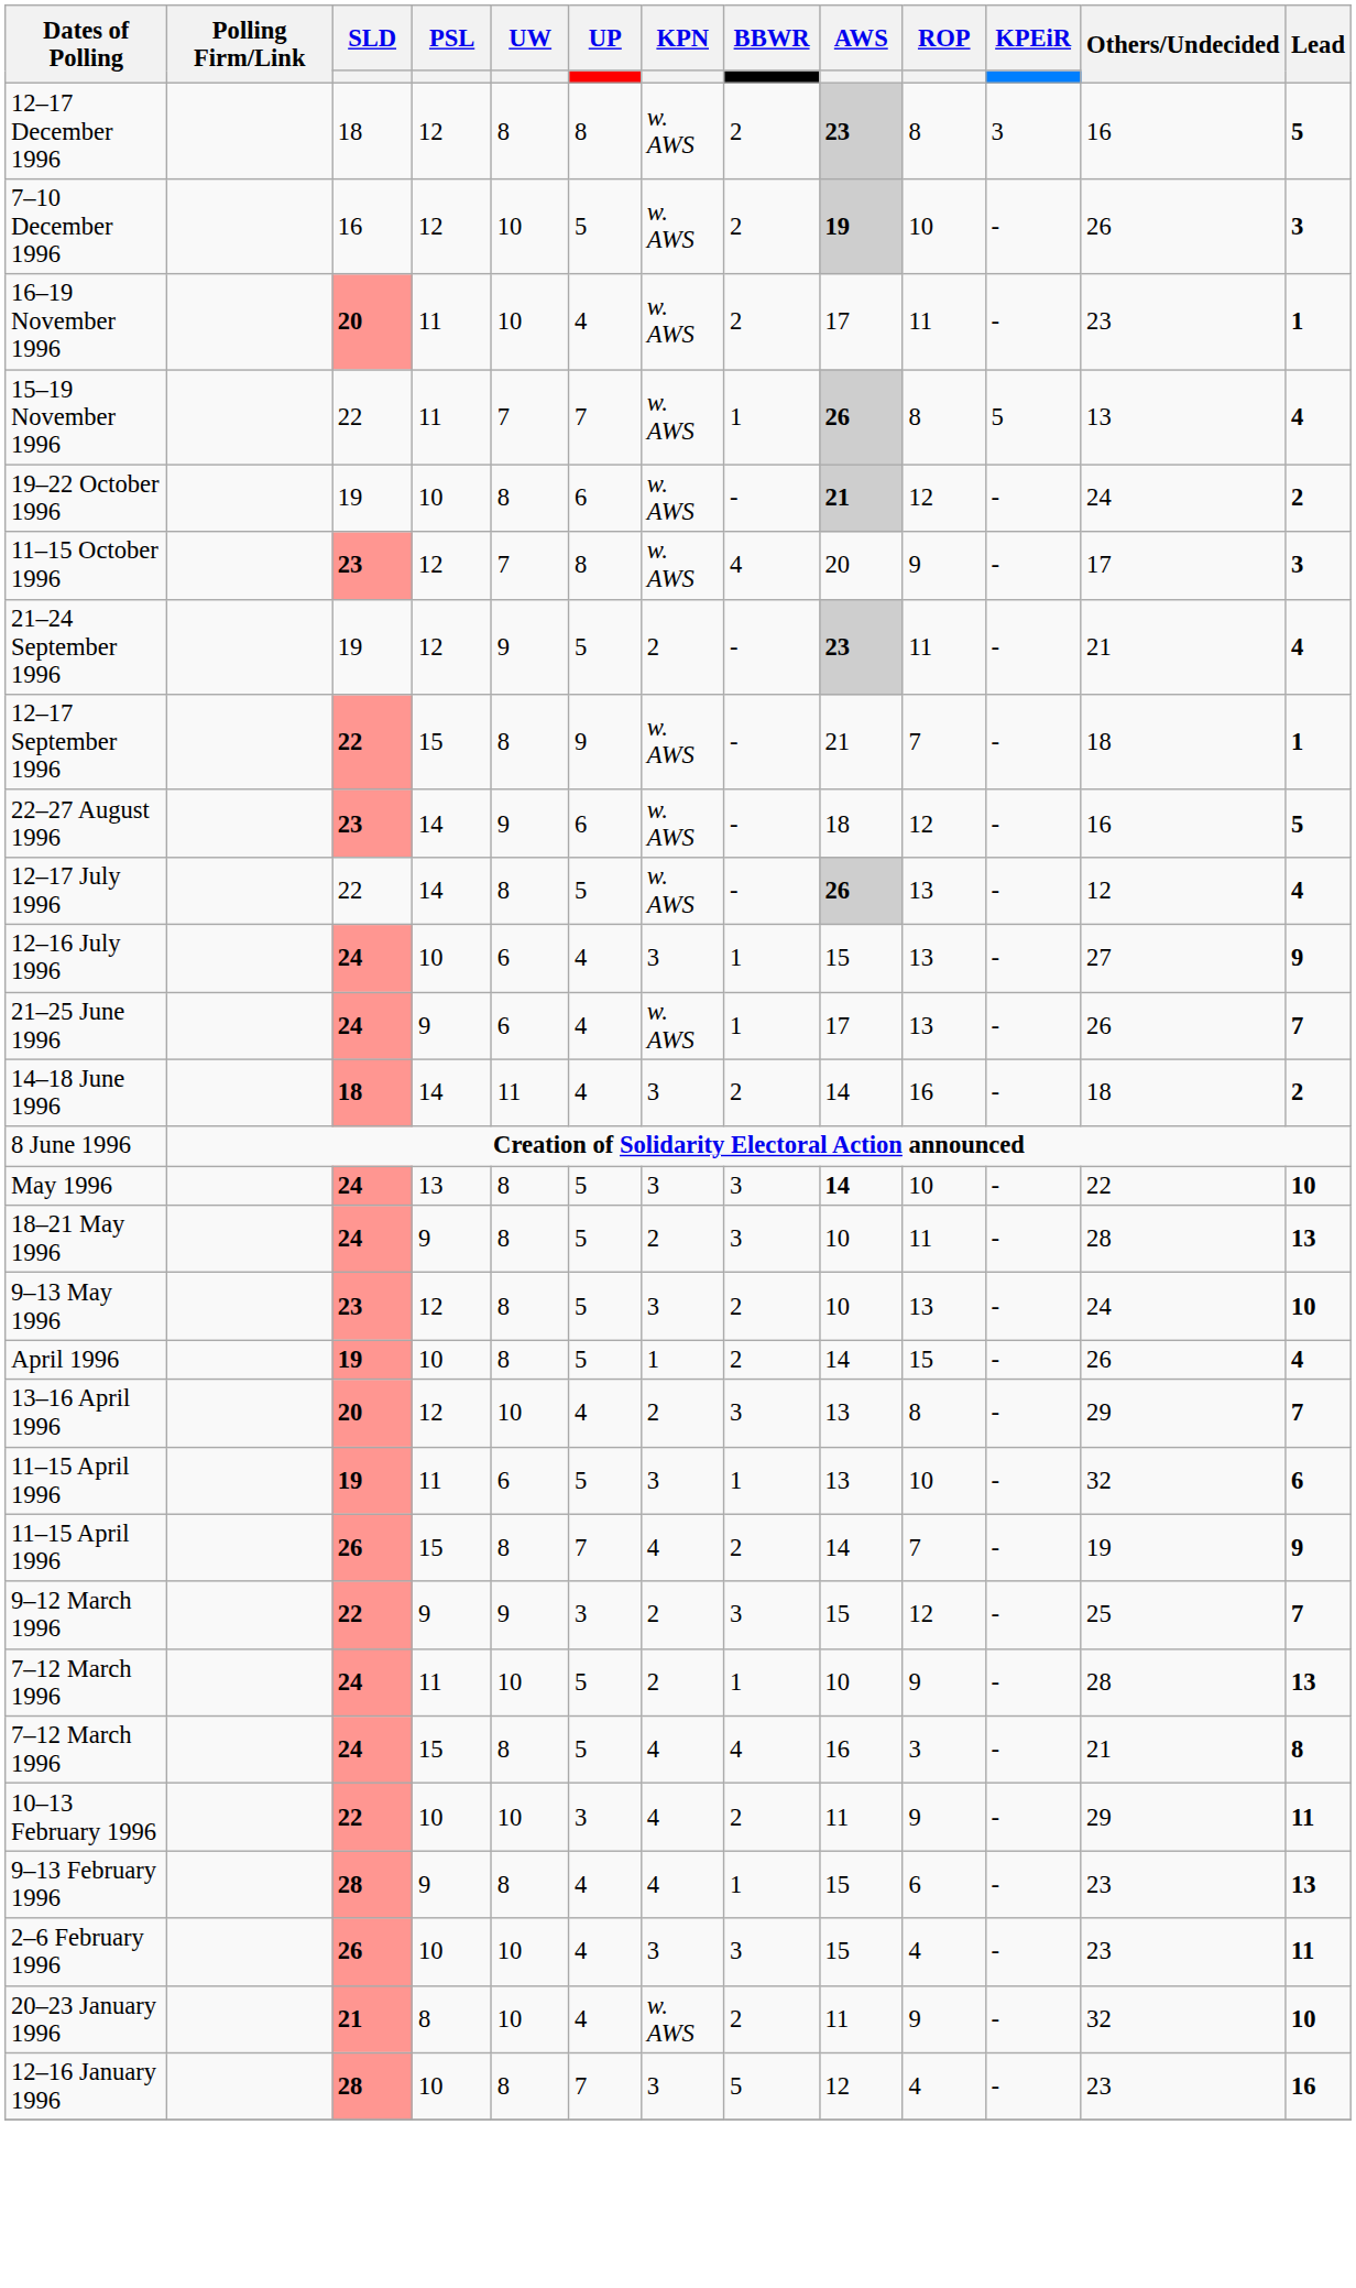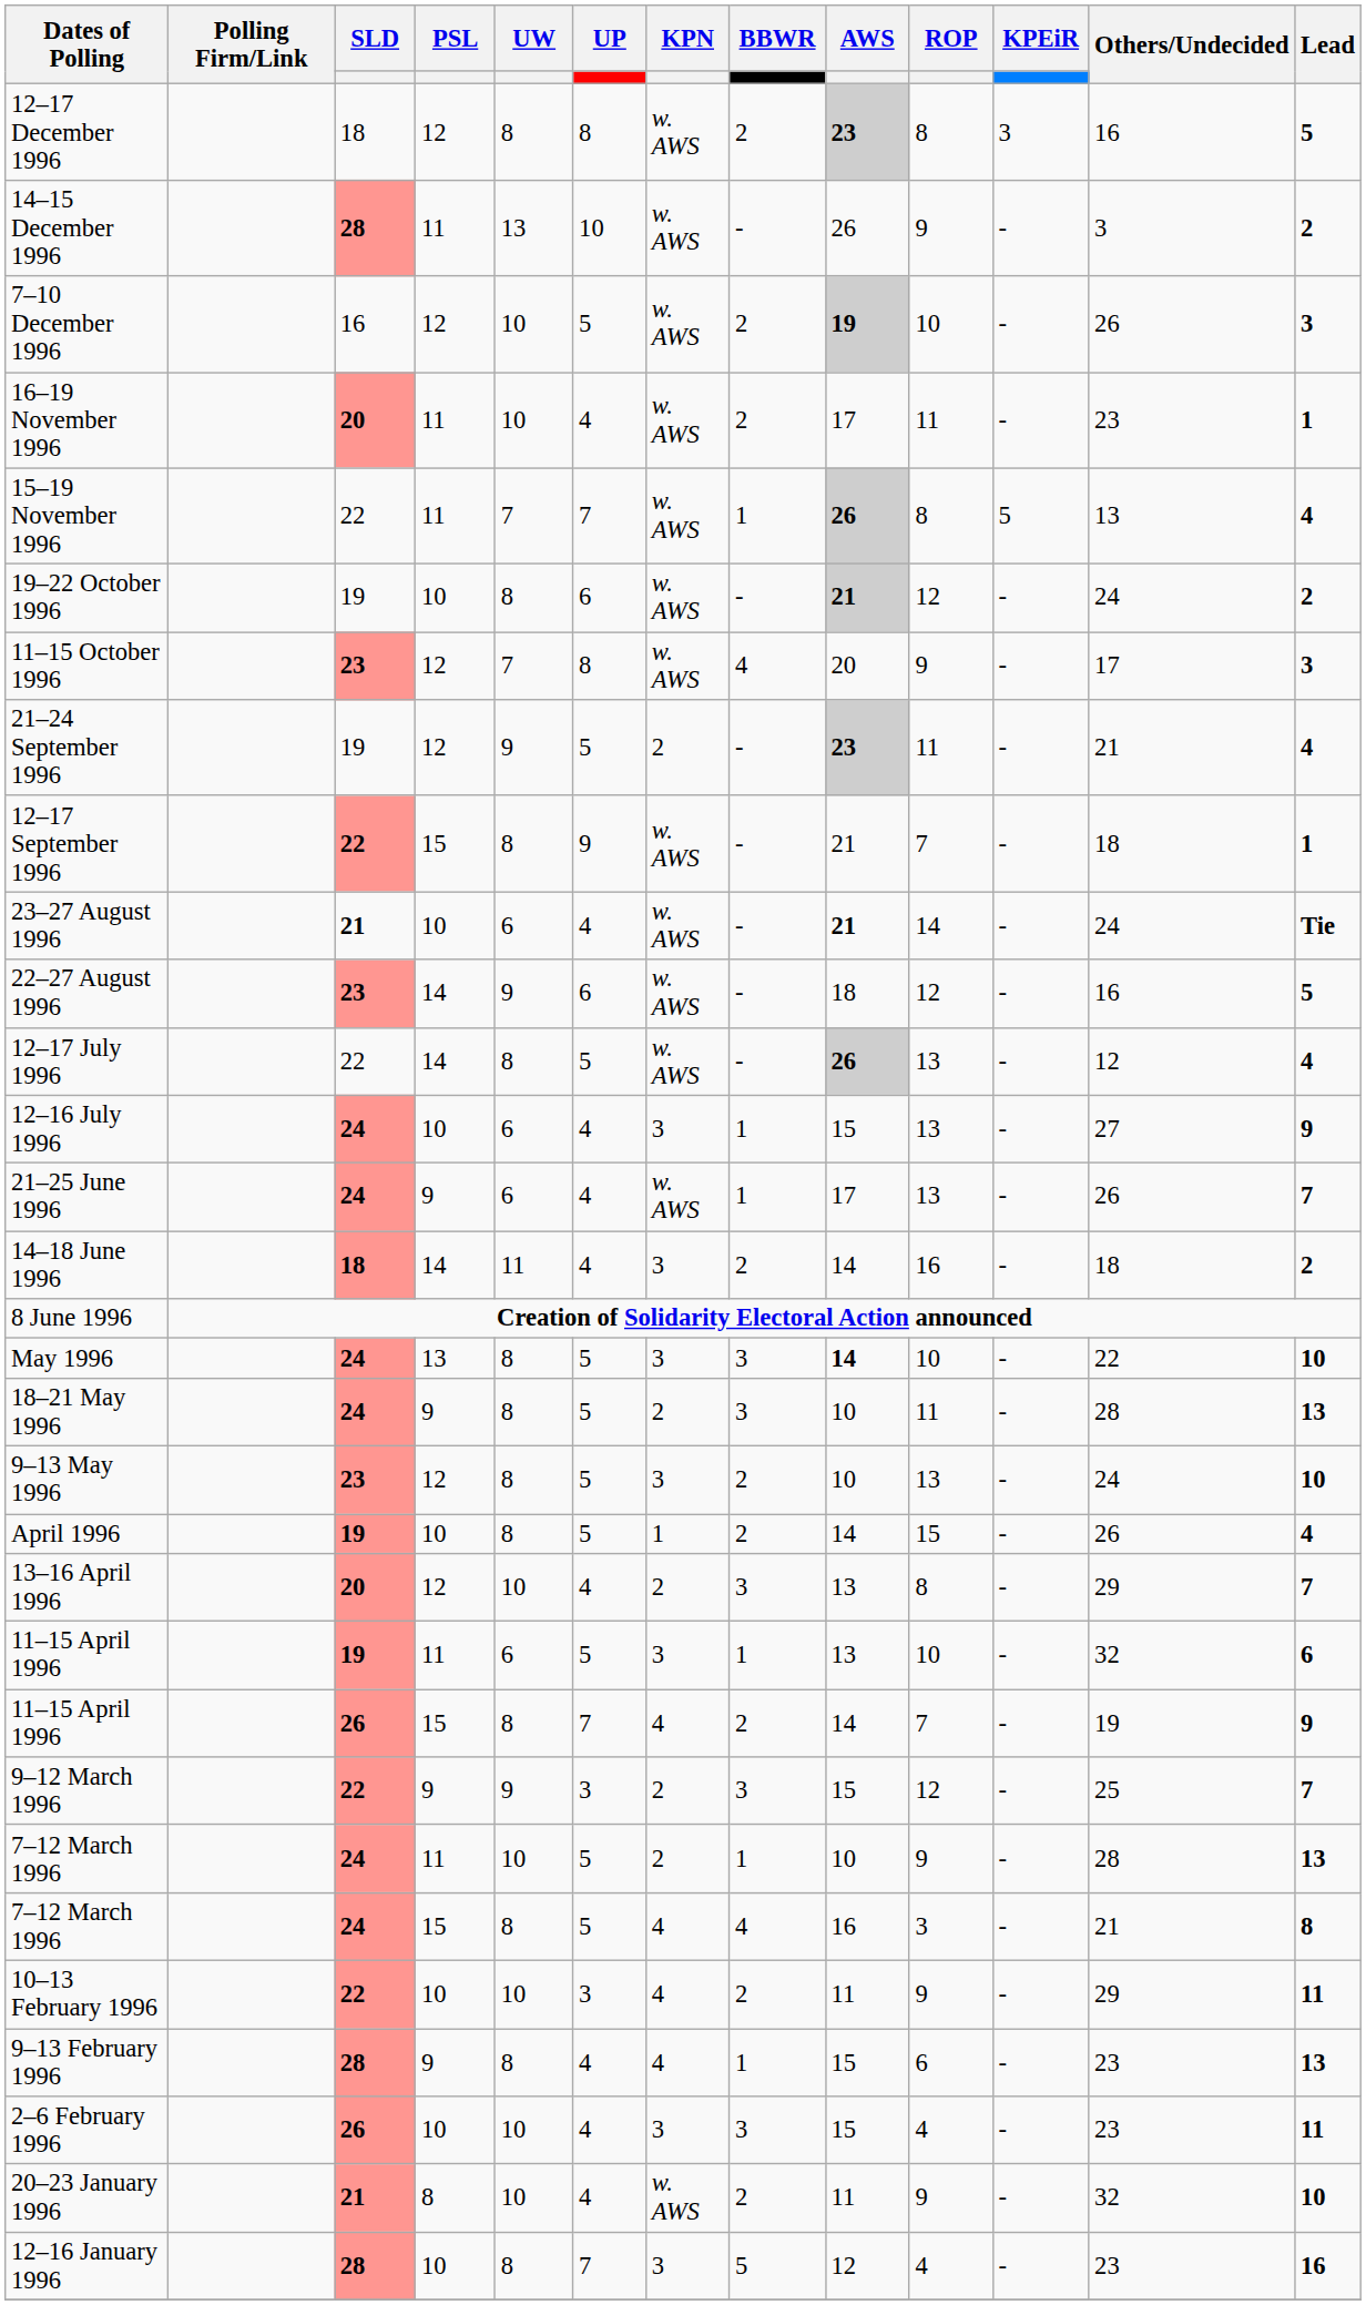+ row: 14–15 December 1996 | 28 | 11 | 13 | 10 | w. AWS | - | 26 | 9 | - | 3 | 2
+ row: 23–27 August 1996 | 21 | 10 | 6 | 4 | w. AWS | - | 21 | 14 | - | 24 | Tie
